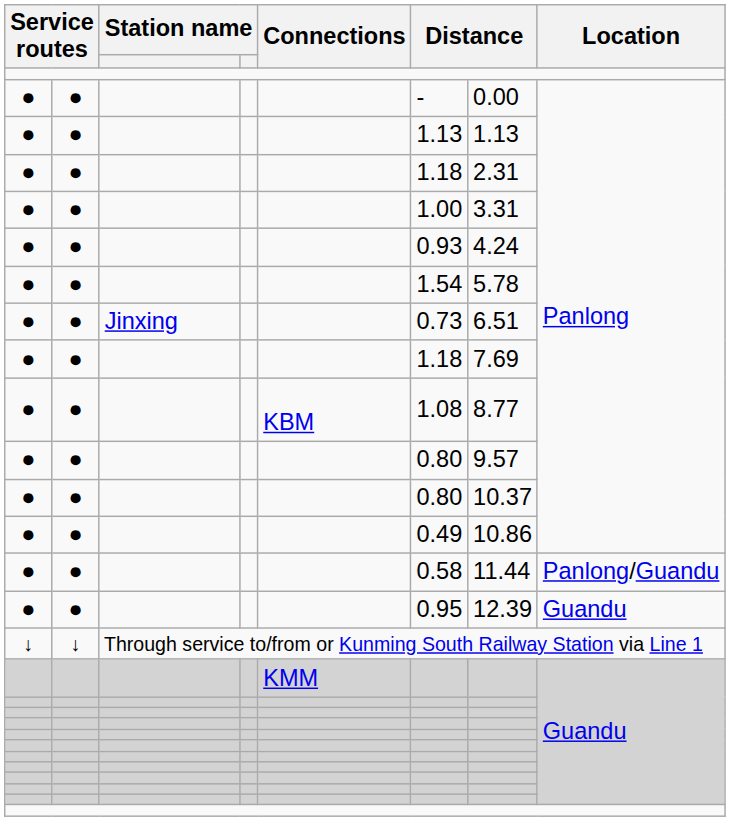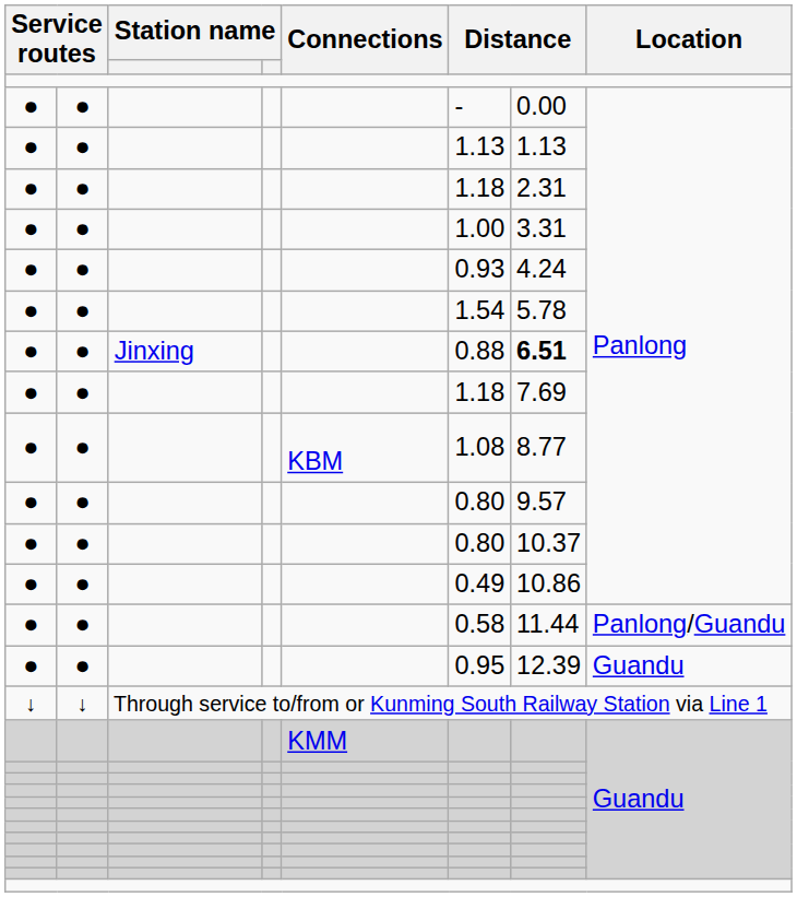● / Jinxing | column 6: 0.73 -> 0.88
● / Jinxing | column 7: normal -> bold
